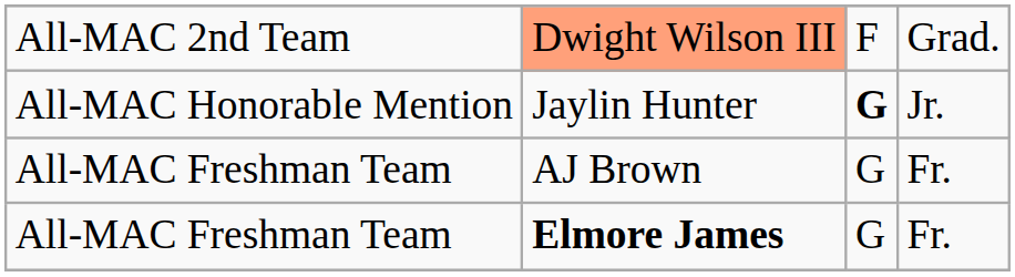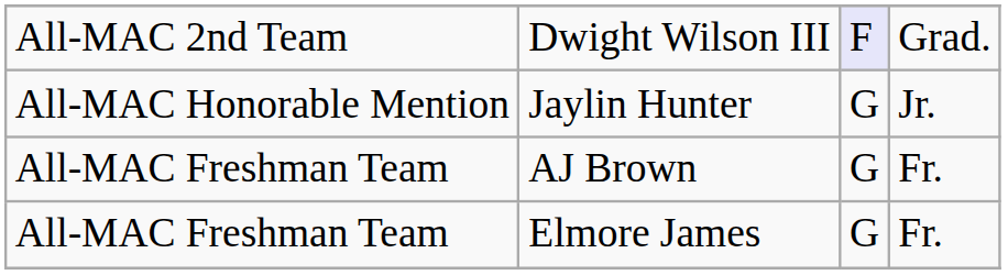row 1 | column 2: lightsalmon background -> no background
row 1 | column 3: no background -> lavender background
row 2 | column 3: bold -> normal
row 4 | column 2: bold -> normal
